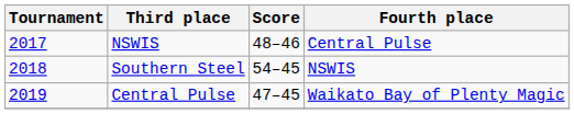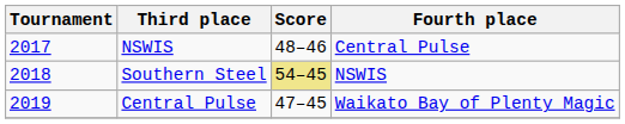Southern Steel | Score: no background -> khaki background
